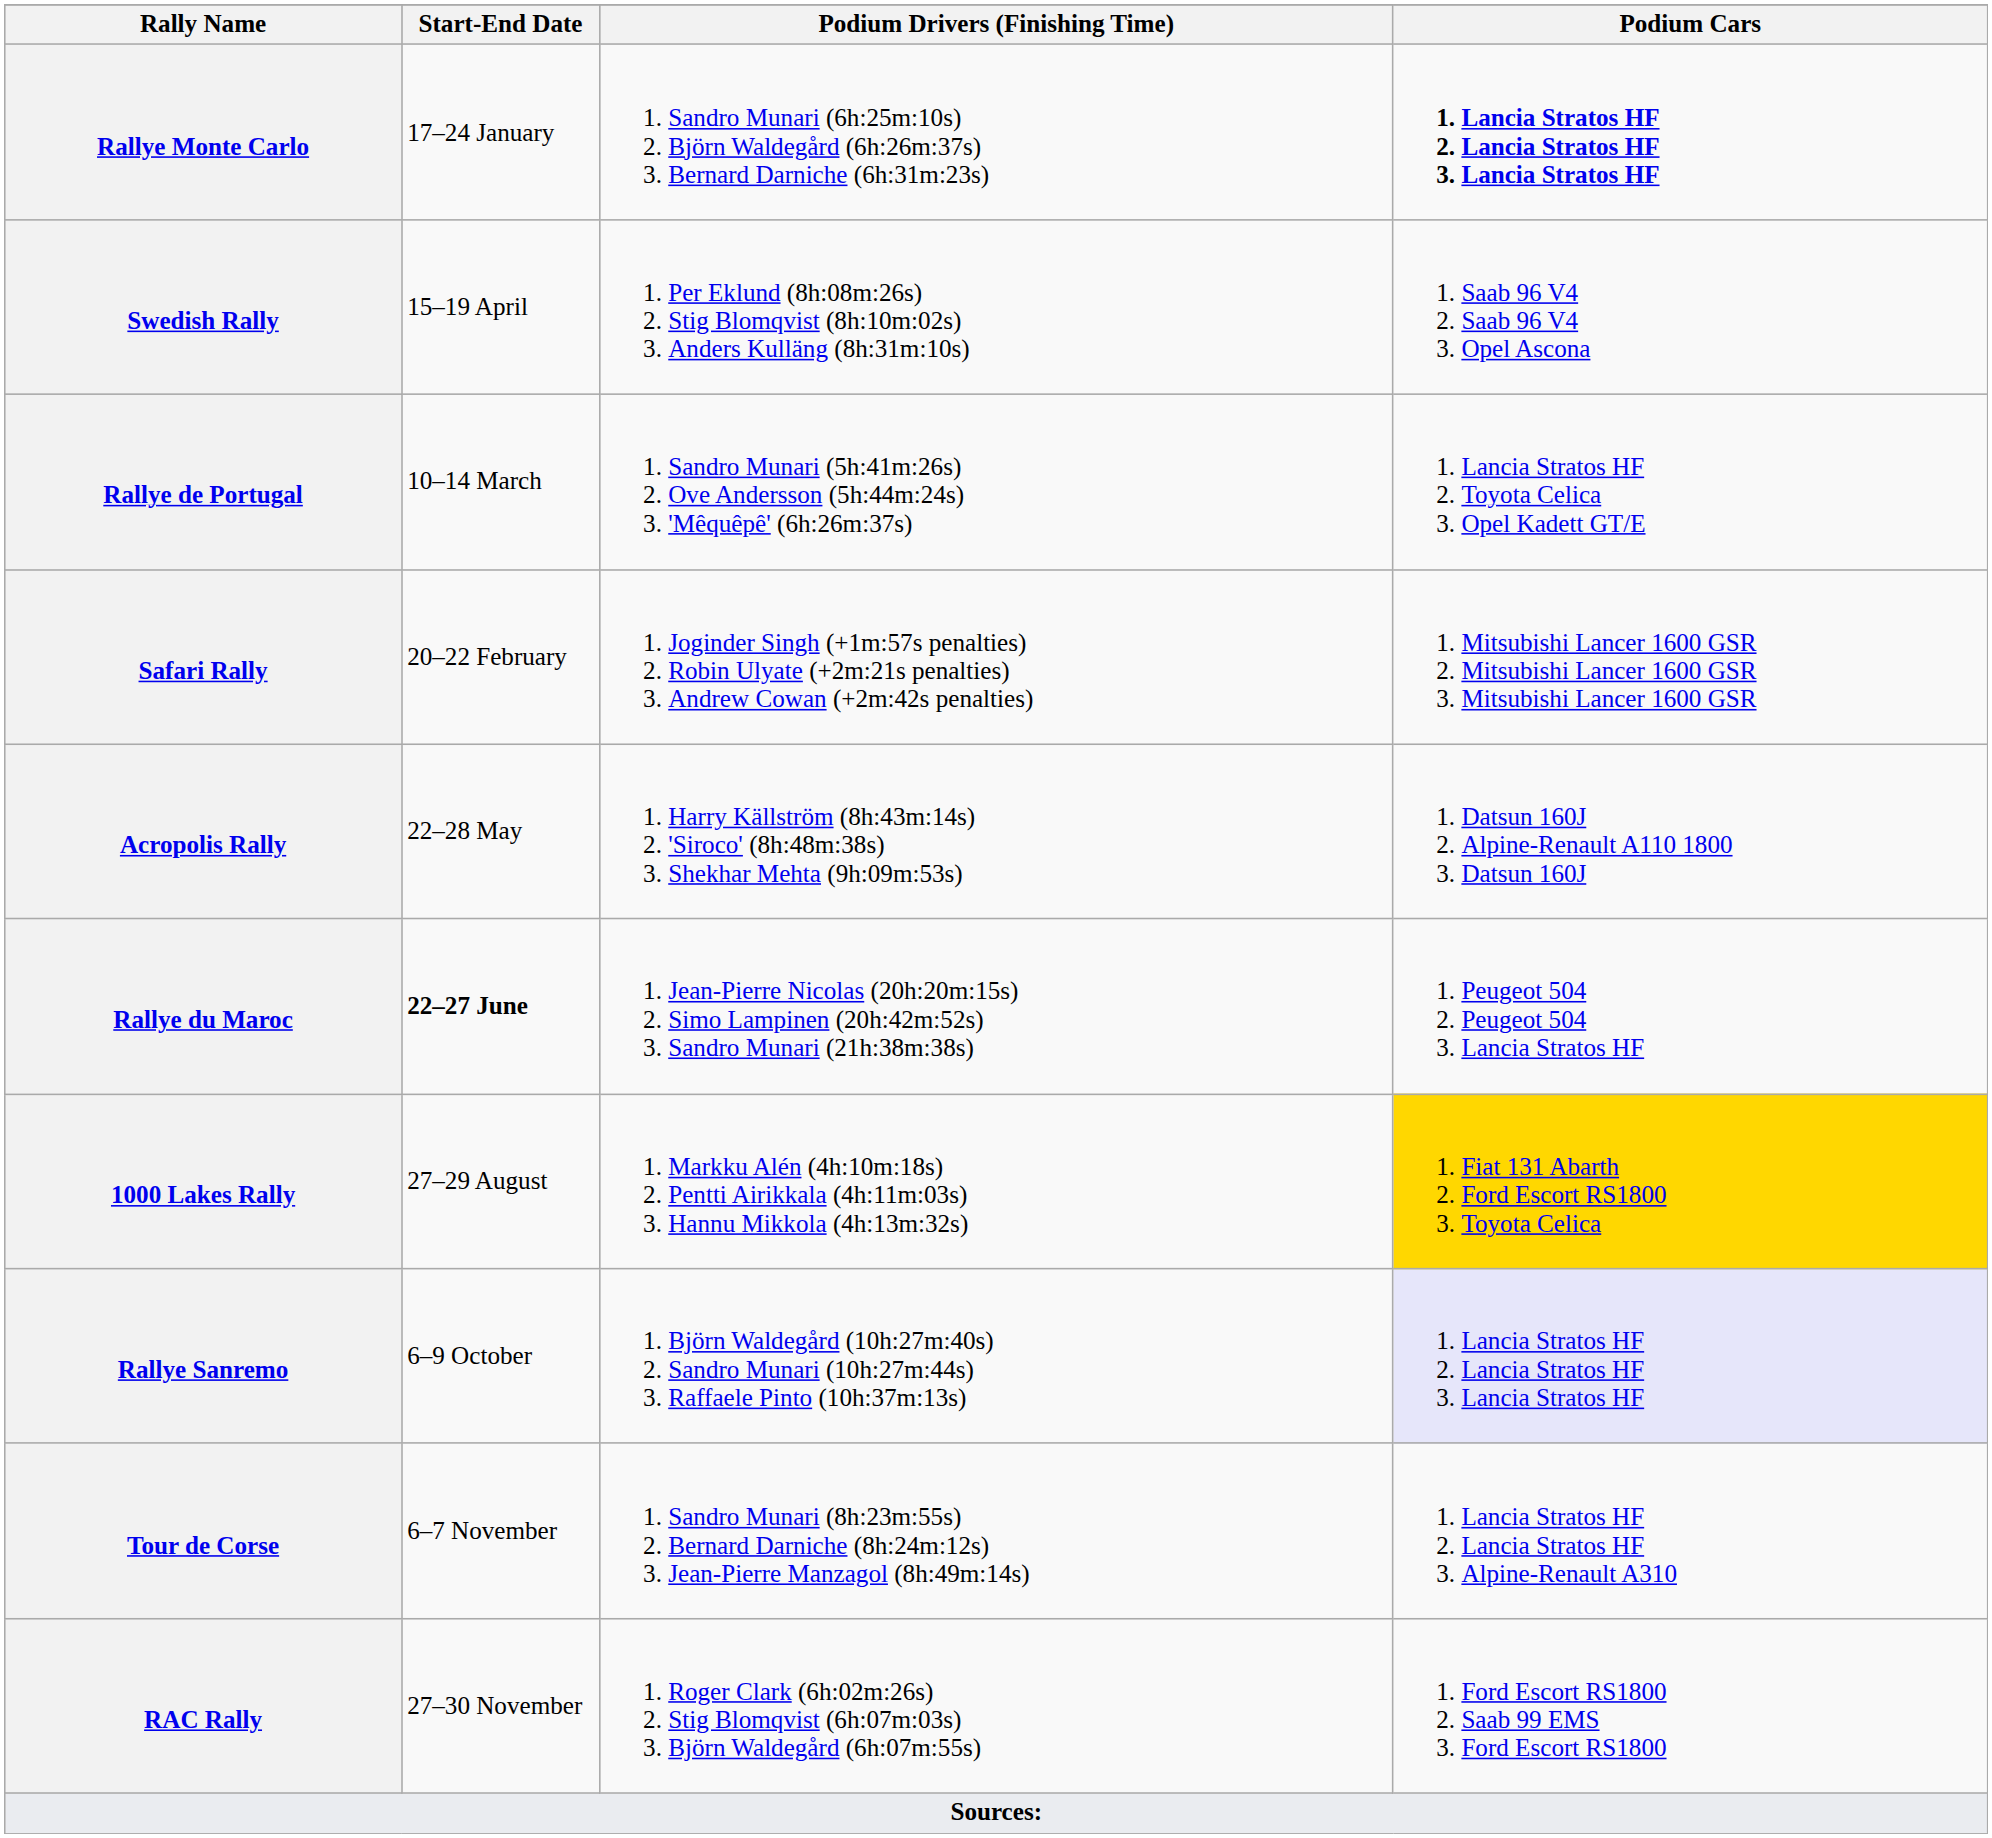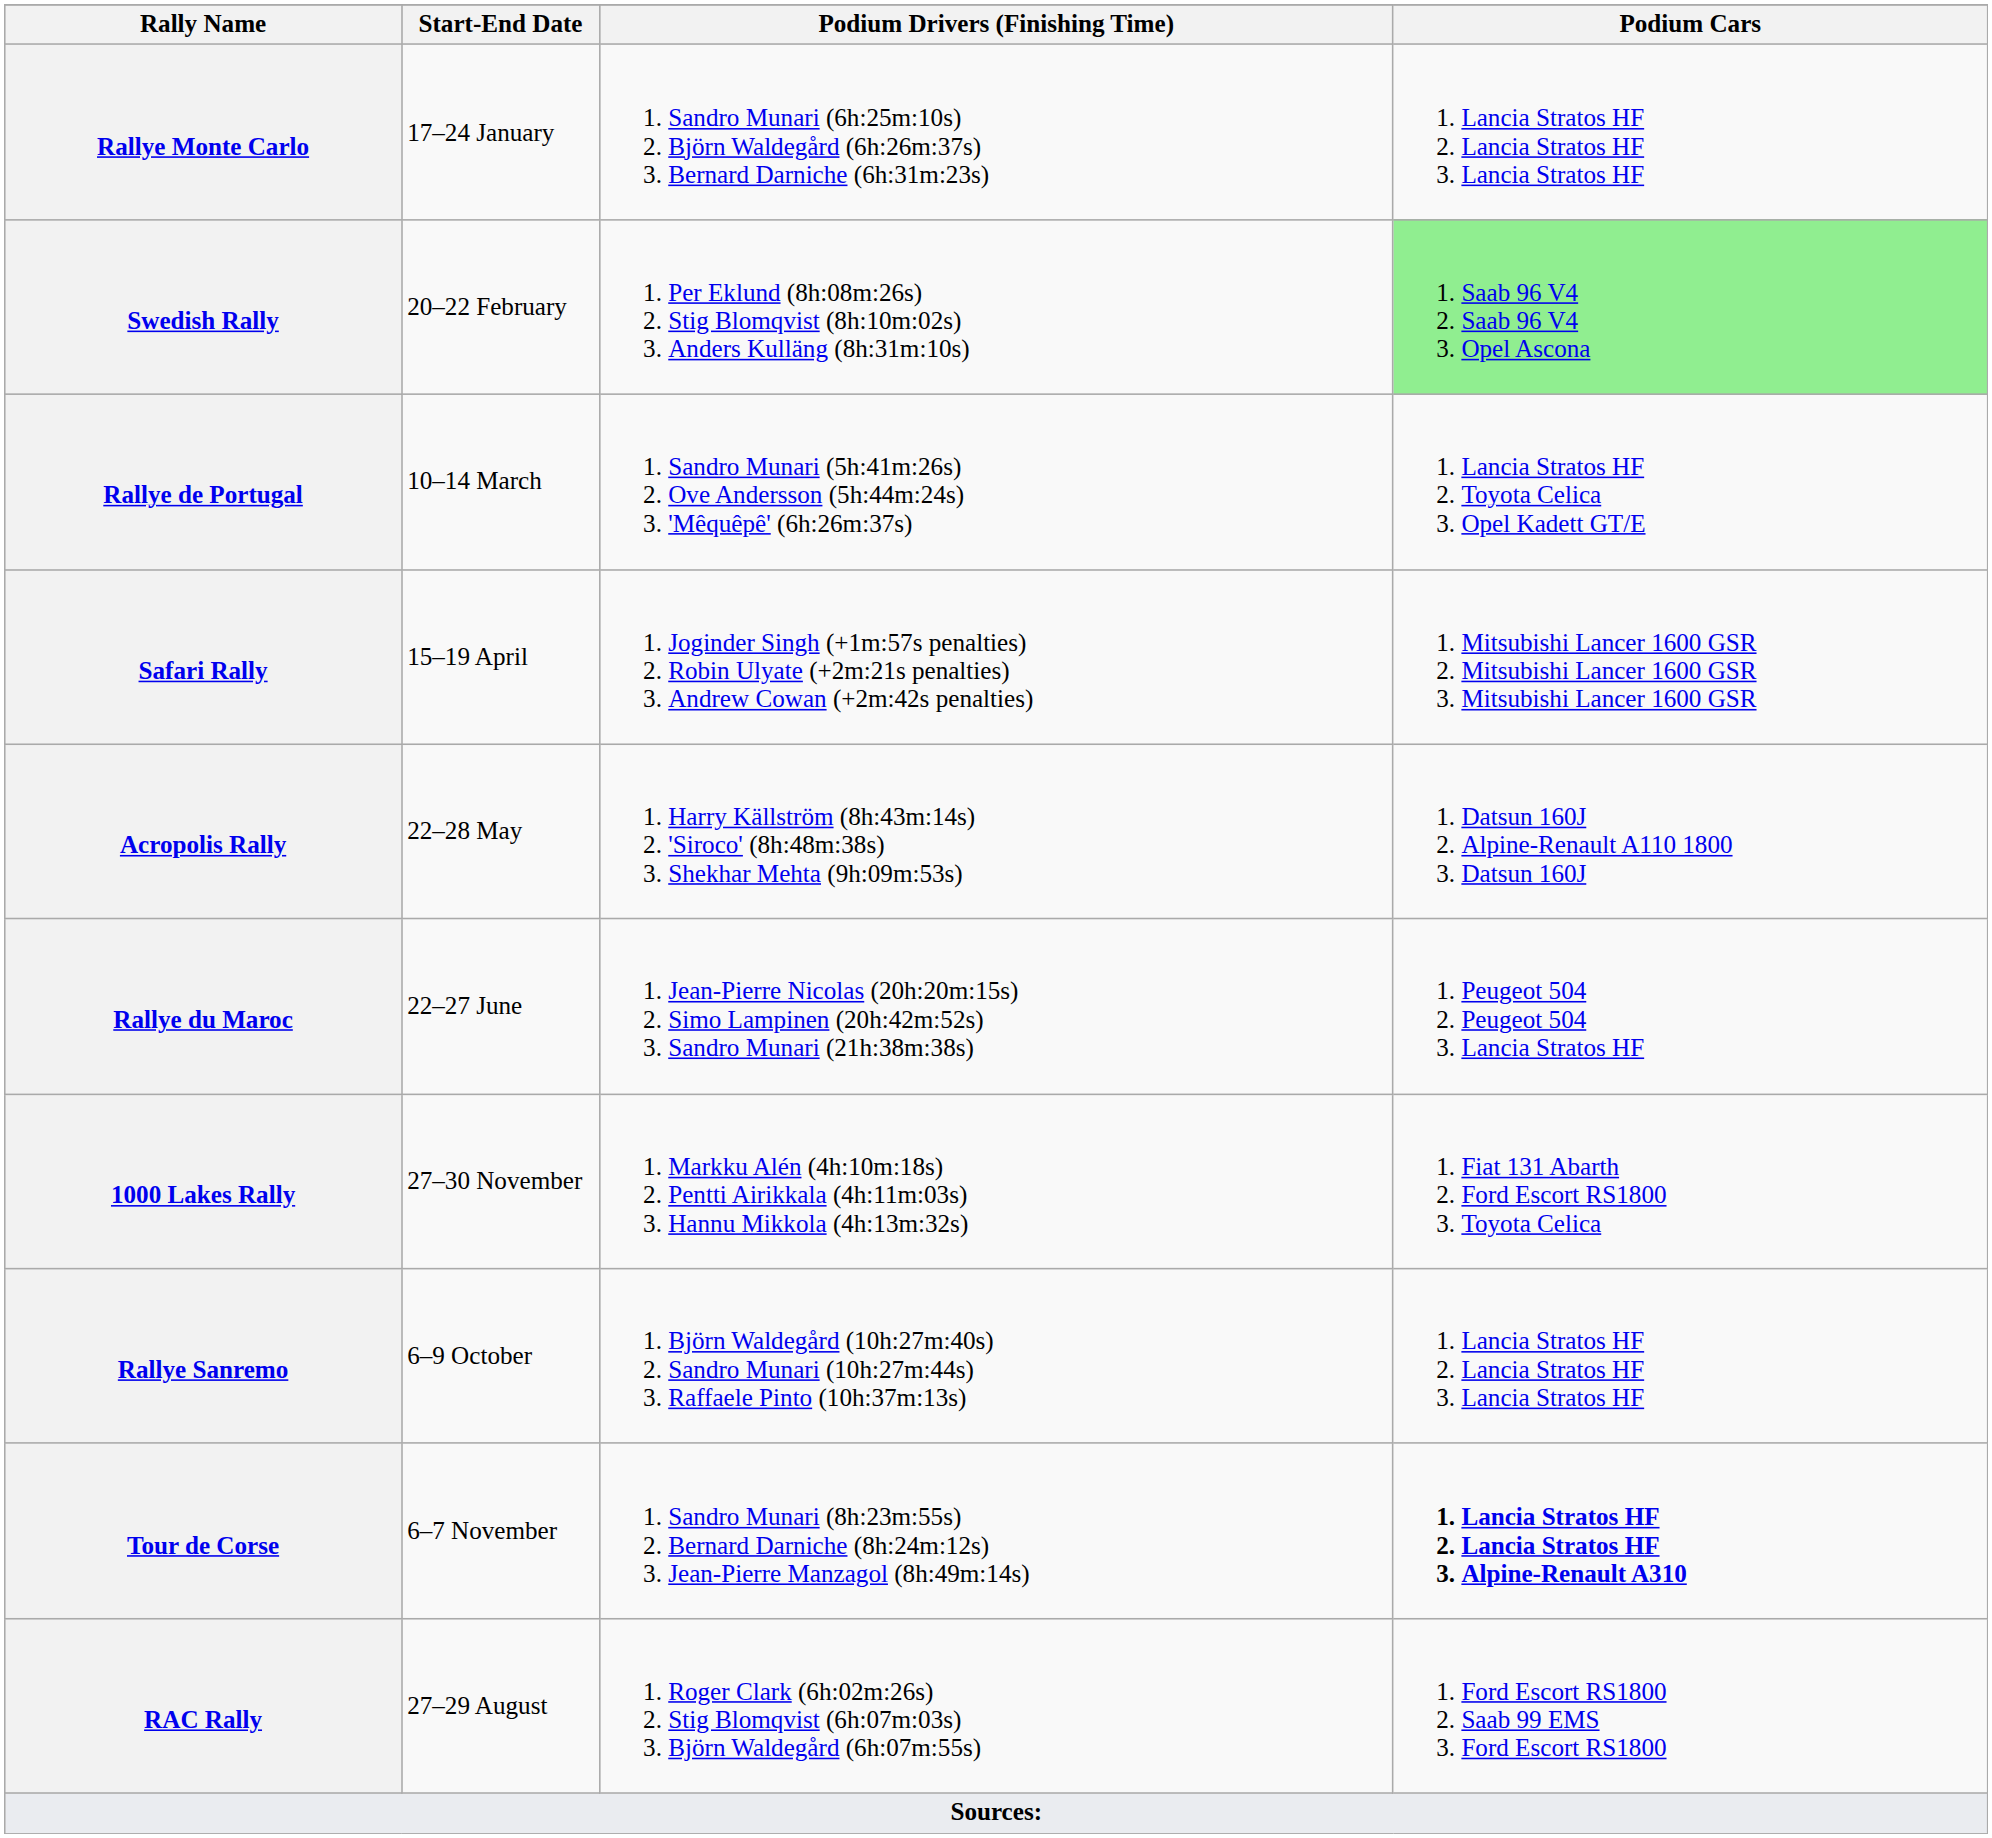Rallye Monte Carlo | Podium Cars: bold -> normal
Swedish Rally | Start-End Date: 15–19 April -> 20–22 February
Swedish Rally | Podium Cars: no background -> lightgreen background
Safari Rally | Start-End Date: 20–22 February -> 15–19 April
Rallye du Maroc | Start-End Date: bold -> normal
1000 Lakes Rally | Start-End Date: 27–29 August -> 27–30 November
1000 Lakes Rally | Podium Cars: gold background -> no background
Rallye Sanremo | Podium Cars: lavender background -> no background
Tour de Corse | Podium Cars: normal -> bold
RAC Rally | Start-End Date: 27–30 November -> 27–29 August
